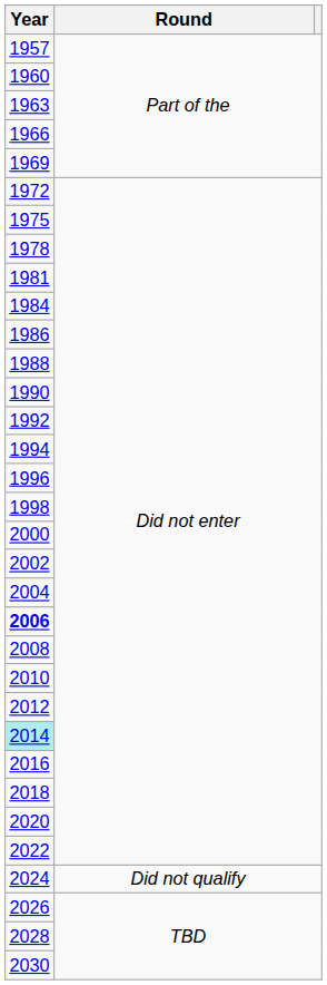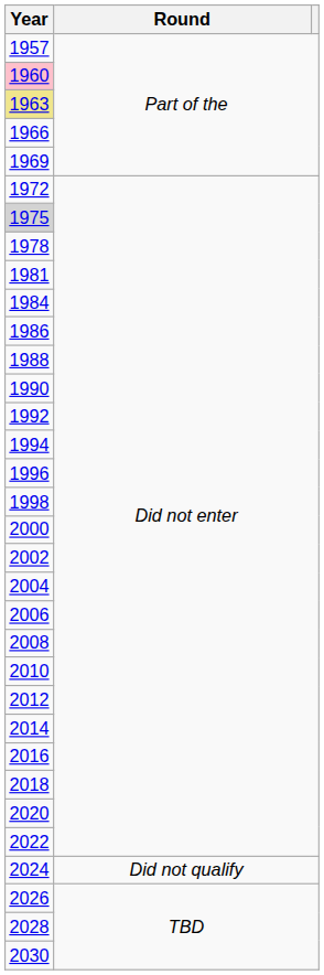1960 | Year: no background -> pink background
1963 | Year: no background -> khaki background
1975 | Year: no background -> lightgrey background
2006 | Year: bold -> normal
2014 | Year: paleturquoise background -> no background
